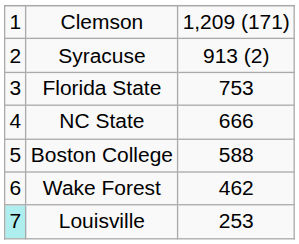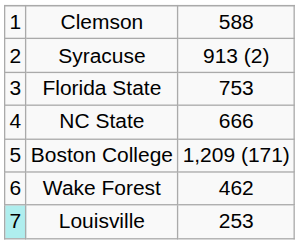Clemson | column 3: 1,209 (171) -> 588
Boston College | column 3: 588 -> 1,209 (171)
